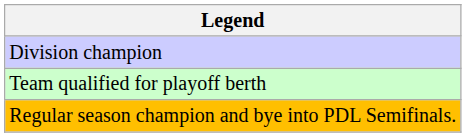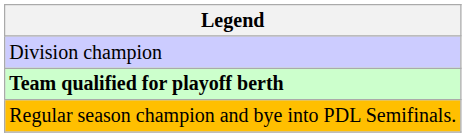row 3 | column 1: normal -> bold
